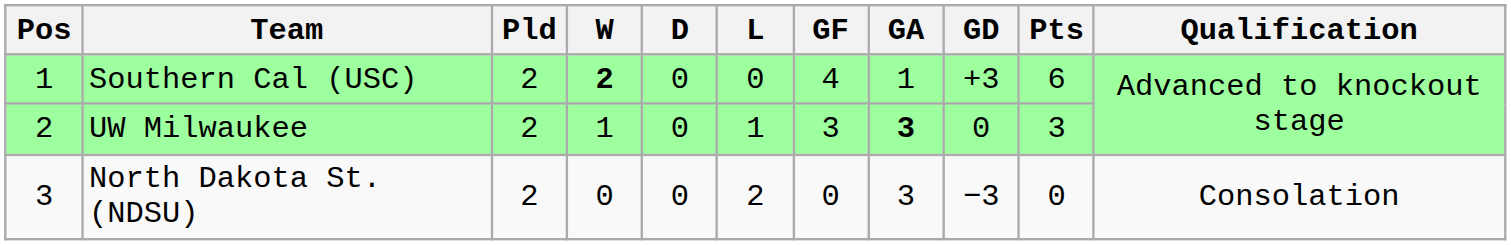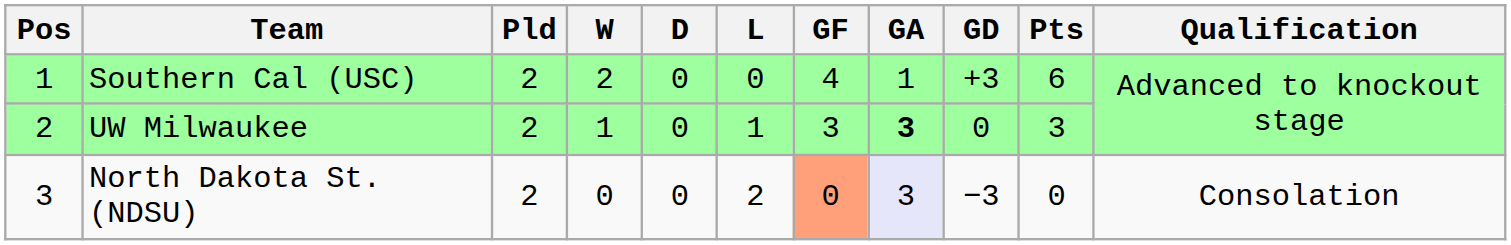Southern Cal (USC) | W: bold -> normal
North Dakota St. (NDSU) | GF: no background -> lightsalmon background
North Dakota St. (NDSU) | GA: no background -> lavender background
